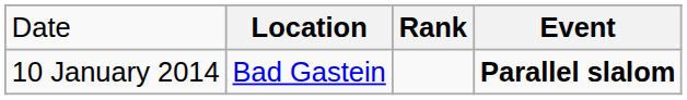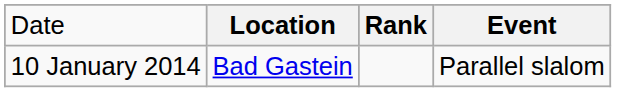10 January 2014 | column 4: bold -> normal
